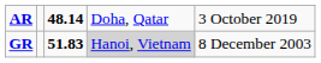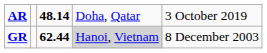GR | column 3: 51.83 -> 62.44
